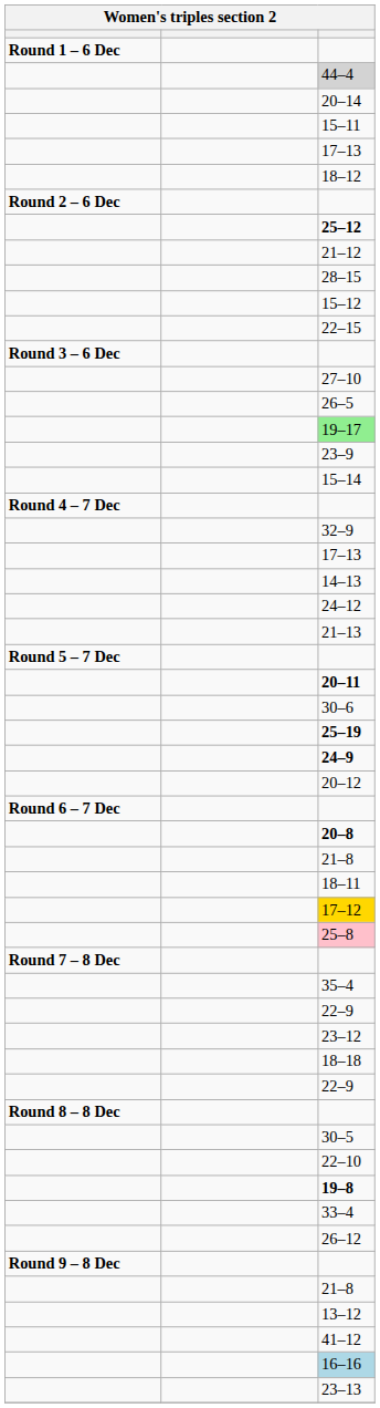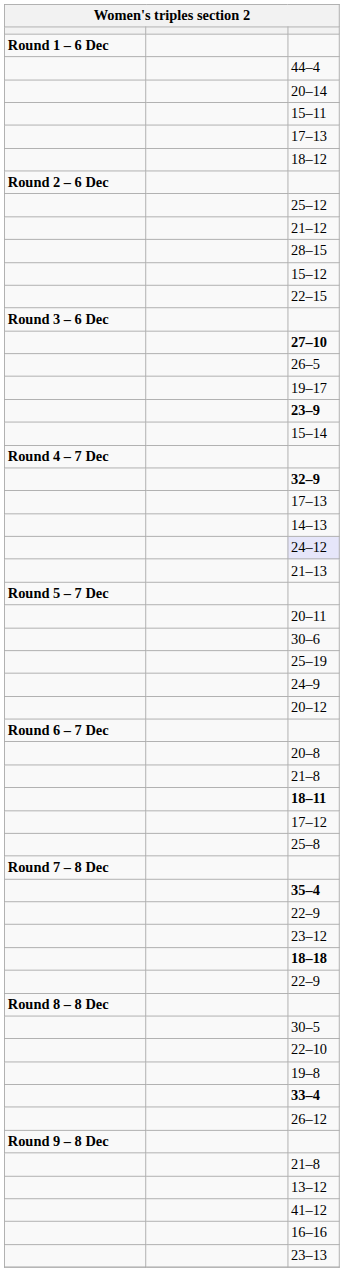44–4 | column 3: lightgrey background -> no background
25–12 | column 3: bold -> normal
27–10 | column 3: normal -> bold
19–17 | column 3: lightgreen background -> no background
23–9 | column 3: normal -> bold
32–9 | column 3: normal -> bold
24–12 | column 3: no background -> lavender background
20–11 | column 3: bold -> normal
25–19 | column 3: bold -> normal
24–9 | column 3: bold -> normal
20–8 | column 3: bold -> normal
18–11 | column 3: normal -> bold
17–12 | column 3: gold background -> no background
25–8 | column 3: pink background -> no background
35–4 | column 3: normal -> bold
18–18 | column 3: normal -> bold
19–8 | column 3: bold -> normal
33–4 | column 3: normal -> bold
16–16 | column 3: lightblue background -> no background
